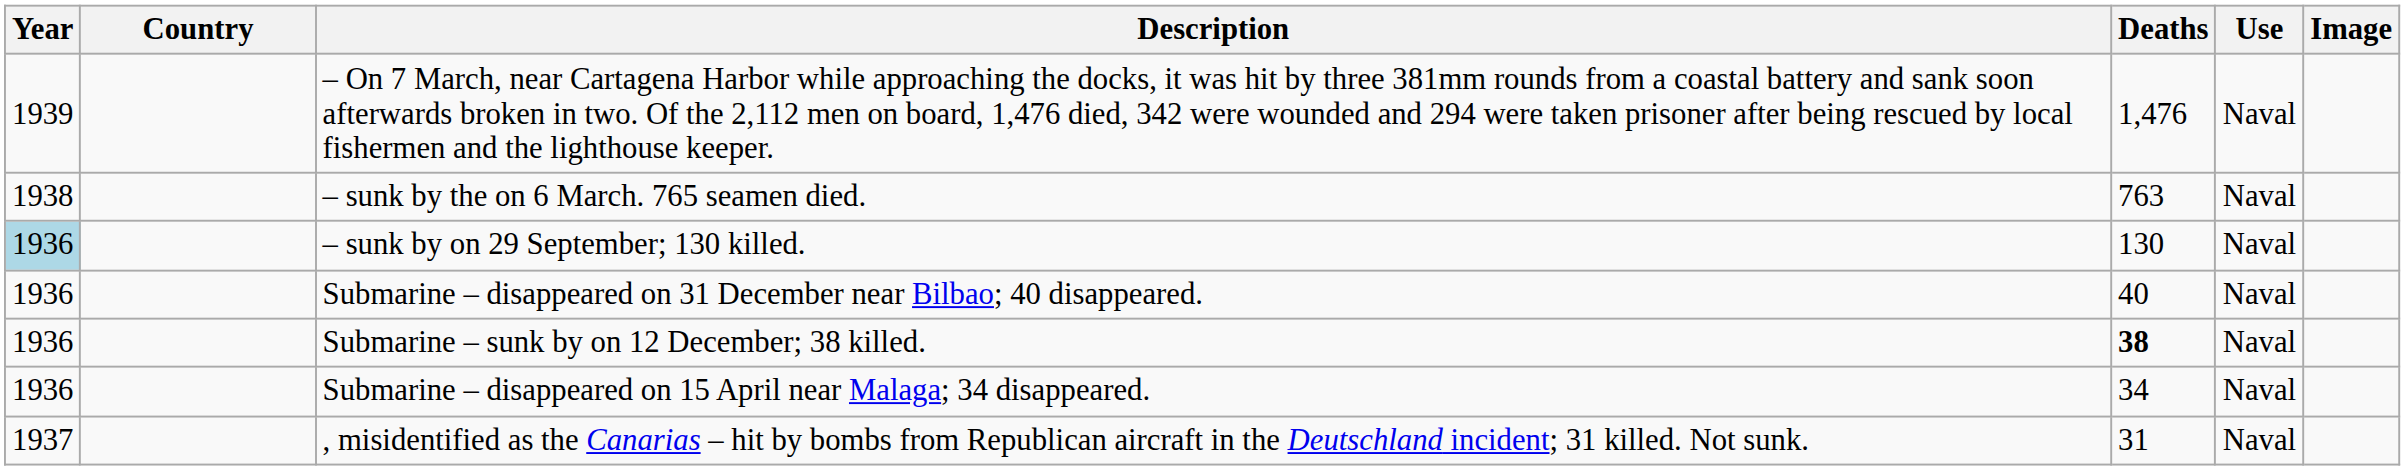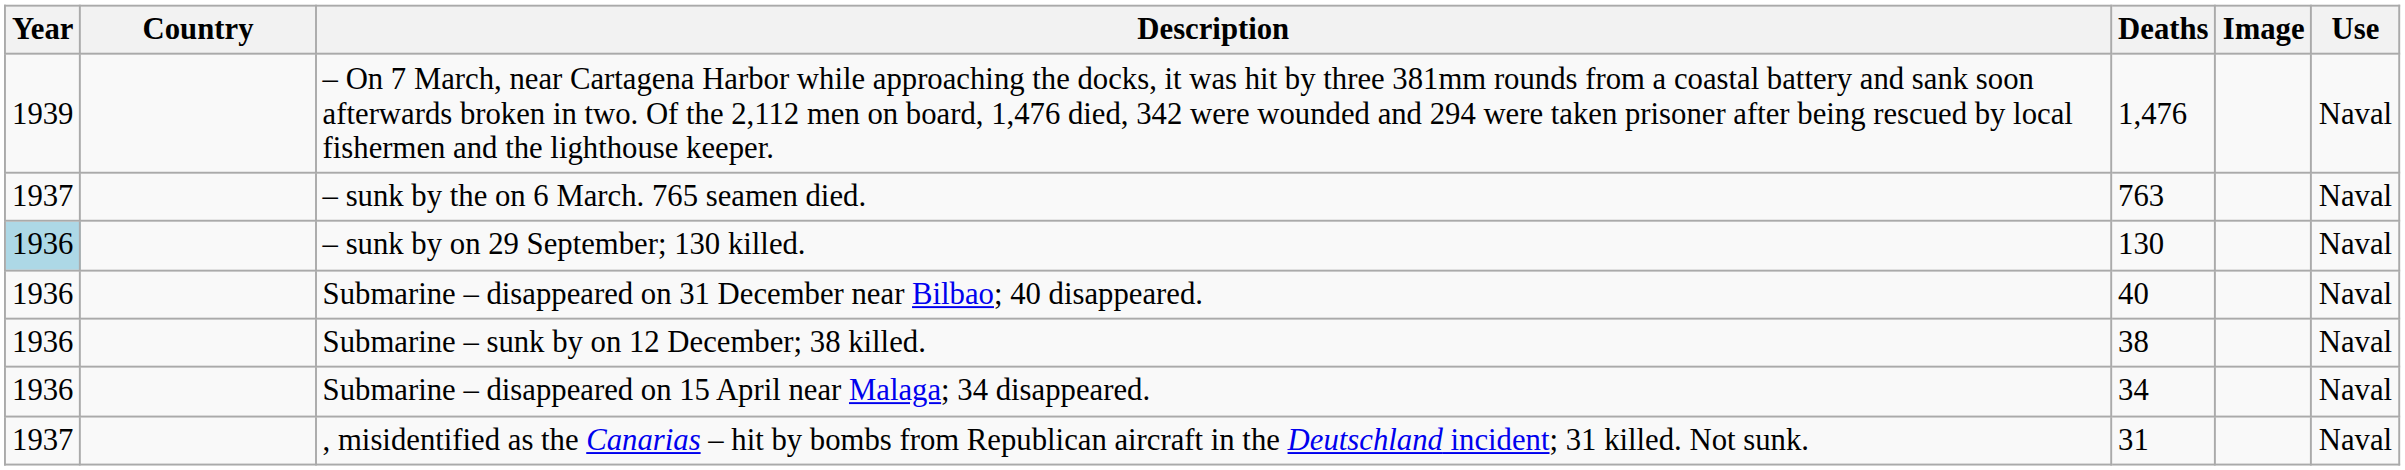columns swapped: Use <-> Image
– sunk by the on 6 March. 765 seamen died. | Year: 1938 -> 1937
Submarine – sunk by on 12 December; 38 killed. | Deaths: bold -> normal
